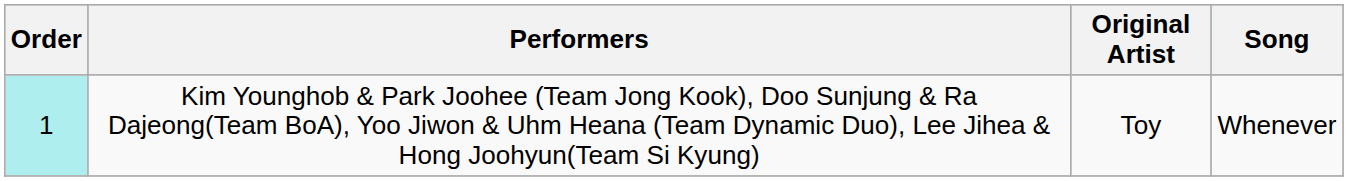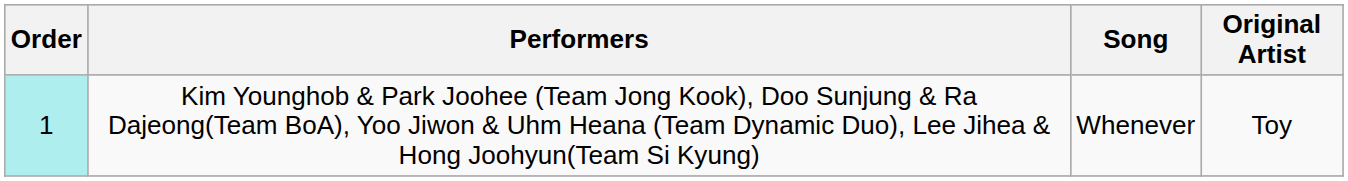columns swapped: Song <-> Original Artist
